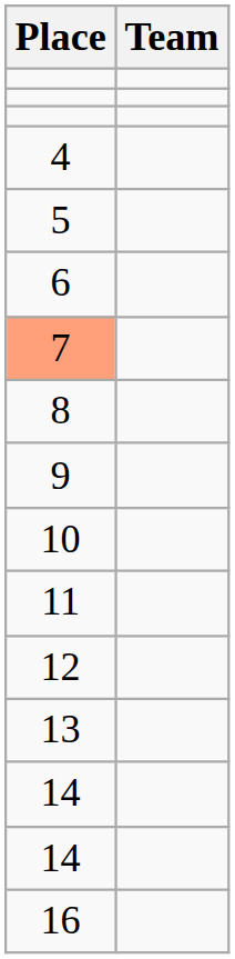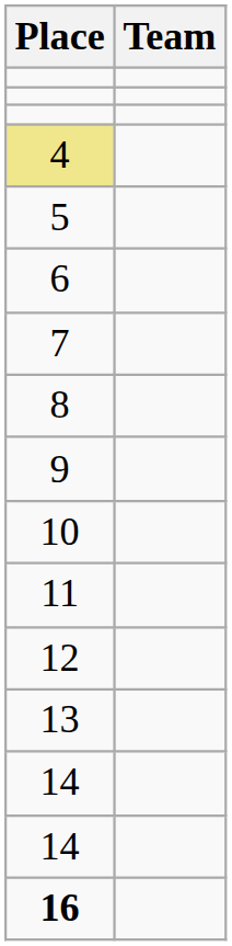row 5 | Place: no background -> khaki background
row 8 | Place: lightsalmon background -> no background
row 17 | Place: normal -> bold
